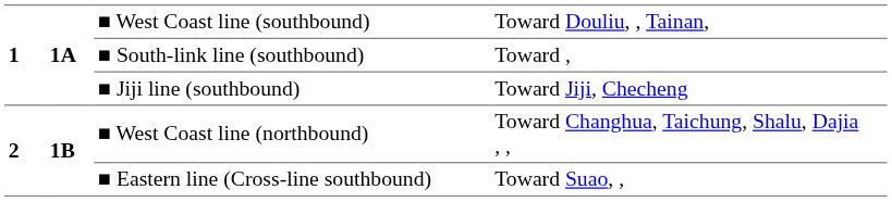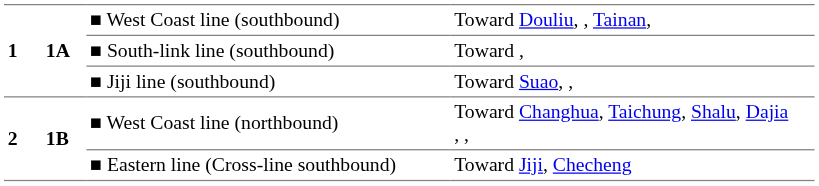■ Jiji line (southbound) | column 4: Toward Jiji, Checheng -> Toward Suao, ,
■ Eastern line (Cross-line southbound) | column 4: Toward Suao, , -> Toward Jiji, Checheng
